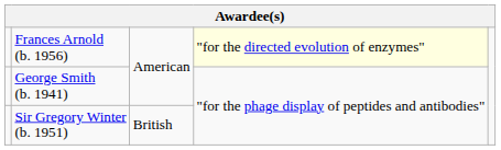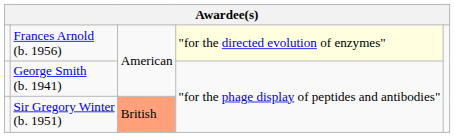Sir Gregory Winter (b. 1951) | column 3: no background -> lightsalmon background
